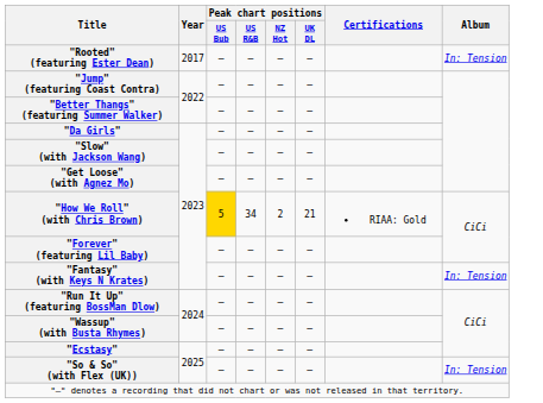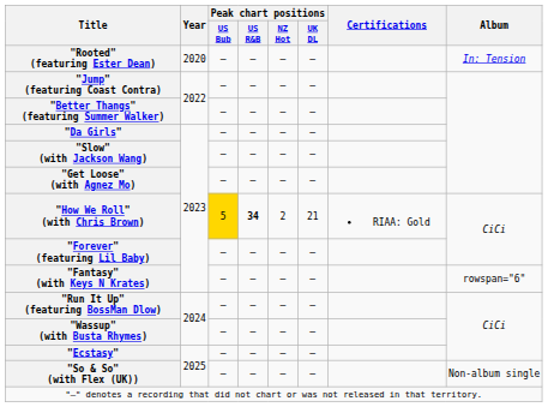"Rooted" (featuring Ester Dean) | Year: 2017 -> 2020
"How We Roll" (with Chris Brown) | Peak chart positions / US R&B: normal -> bold
"Fantasy" (with Keys N Krates) | Album: In: Tension -> rowspan="6"
"So & So" (with Flex (UK)) | Album: In: Tension -> Non-album single
